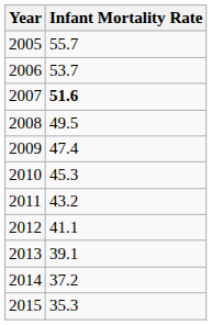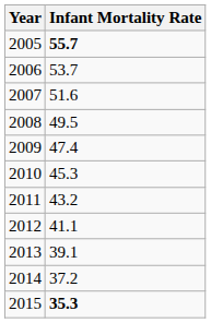2005 | Infant Mortality Rate: normal -> bold
2007 | Infant Mortality Rate: bold -> normal
2015 | Infant Mortality Rate: normal -> bold
